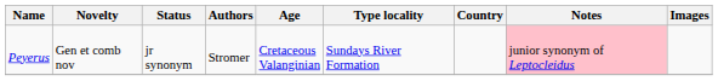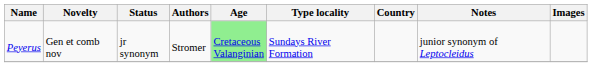Peyerus | Age: no background -> lightgreen background
Peyerus | Notes: pink background -> no background
